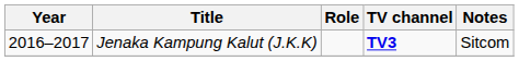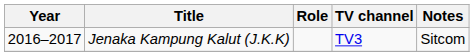Jenaka Kampung Kalut (J.K.K) | TV channel: bold -> normal
